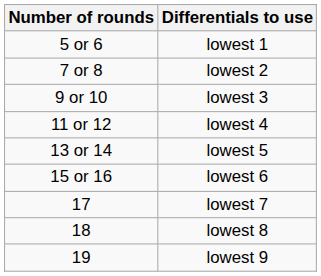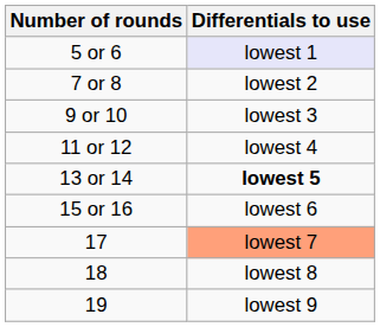5 or 6 | Differentials to use: no background -> lavender background
13 or 14 | Differentials to use: normal -> bold
17 | Differentials to use: no background -> lightsalmon background
